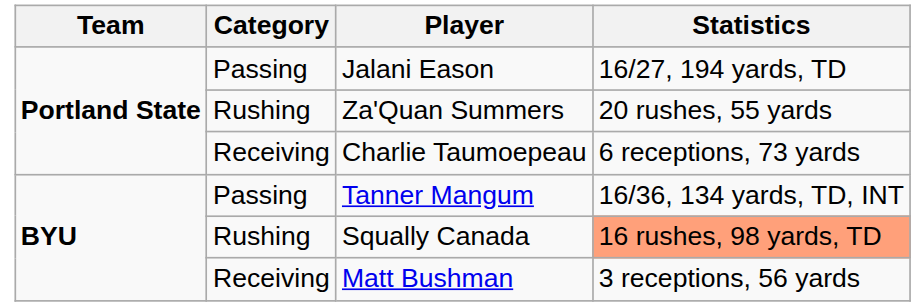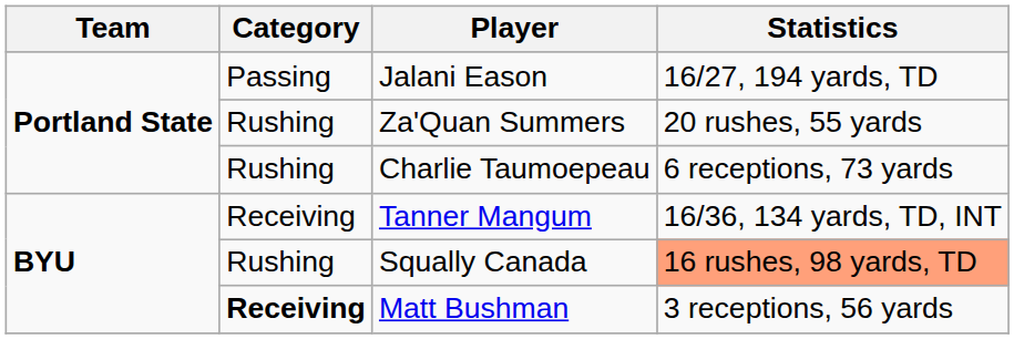Charlie Taumoepeau | Category: Receiving -> Rushing
Tanner Mangum | Category: Passing -> Receiving
Matt Bushman | Category: normal -> bold
